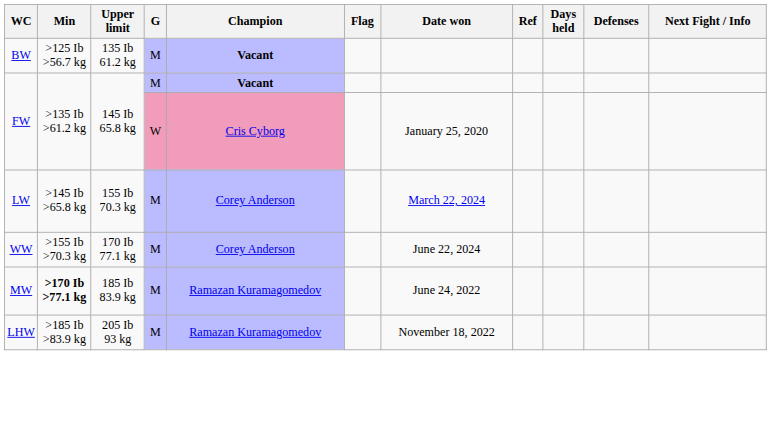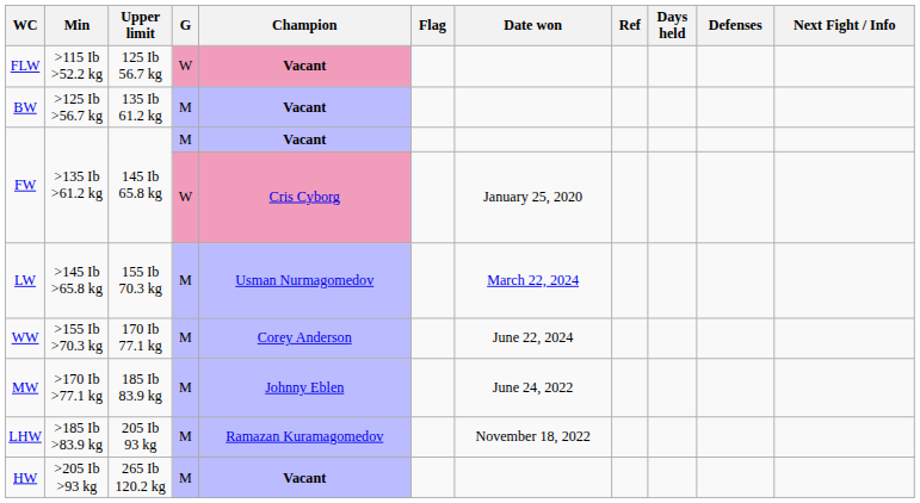+ row: FLW | >115 Ib >52.2 kg | 125 Ib 56.7 kg | W | Vacant
LW | Champion: Corey Anderson -> Usman Nurmagomedov
MW | Min: bold -> normal
MW | Champion: Ramazan Kuramagomedov -> Johnny Eblen
+ row: HW | >205 Ib >93 kg | 265 Ib 120.2 kg | M | Vacant
